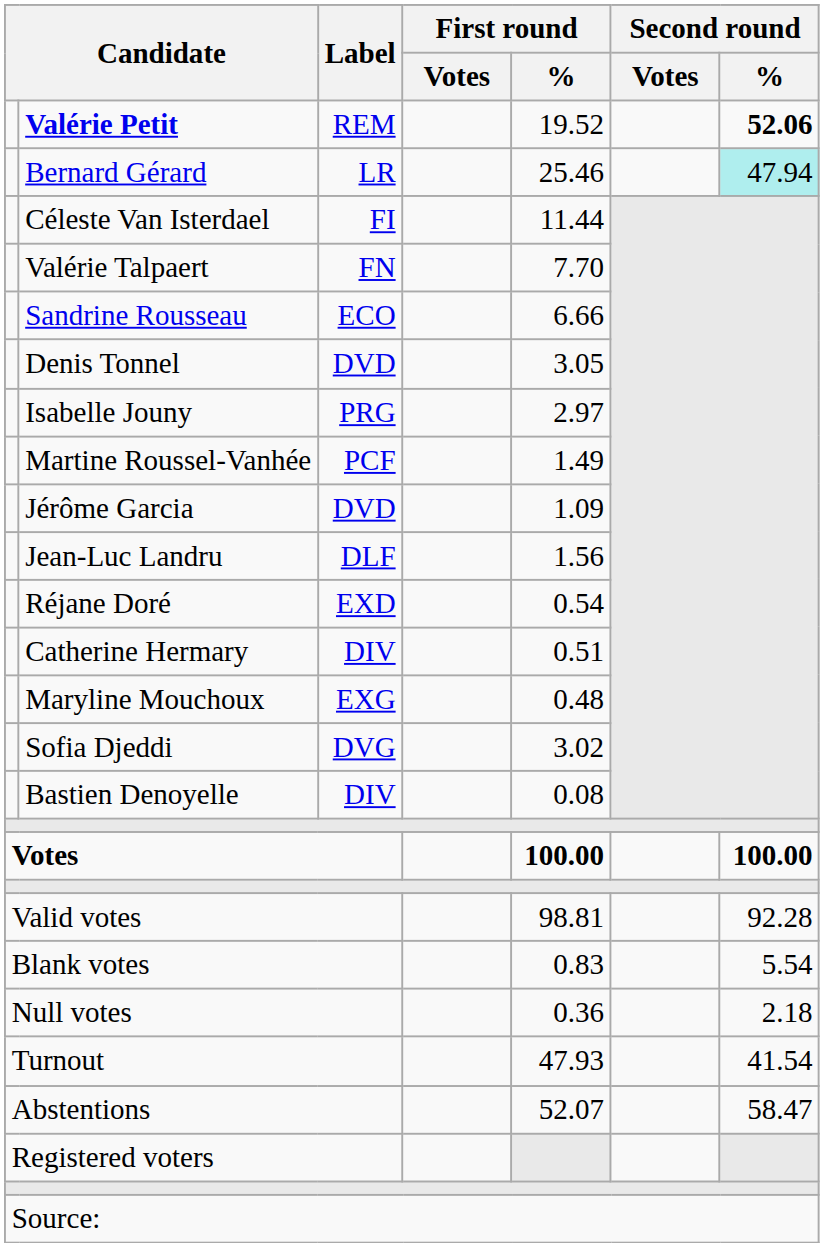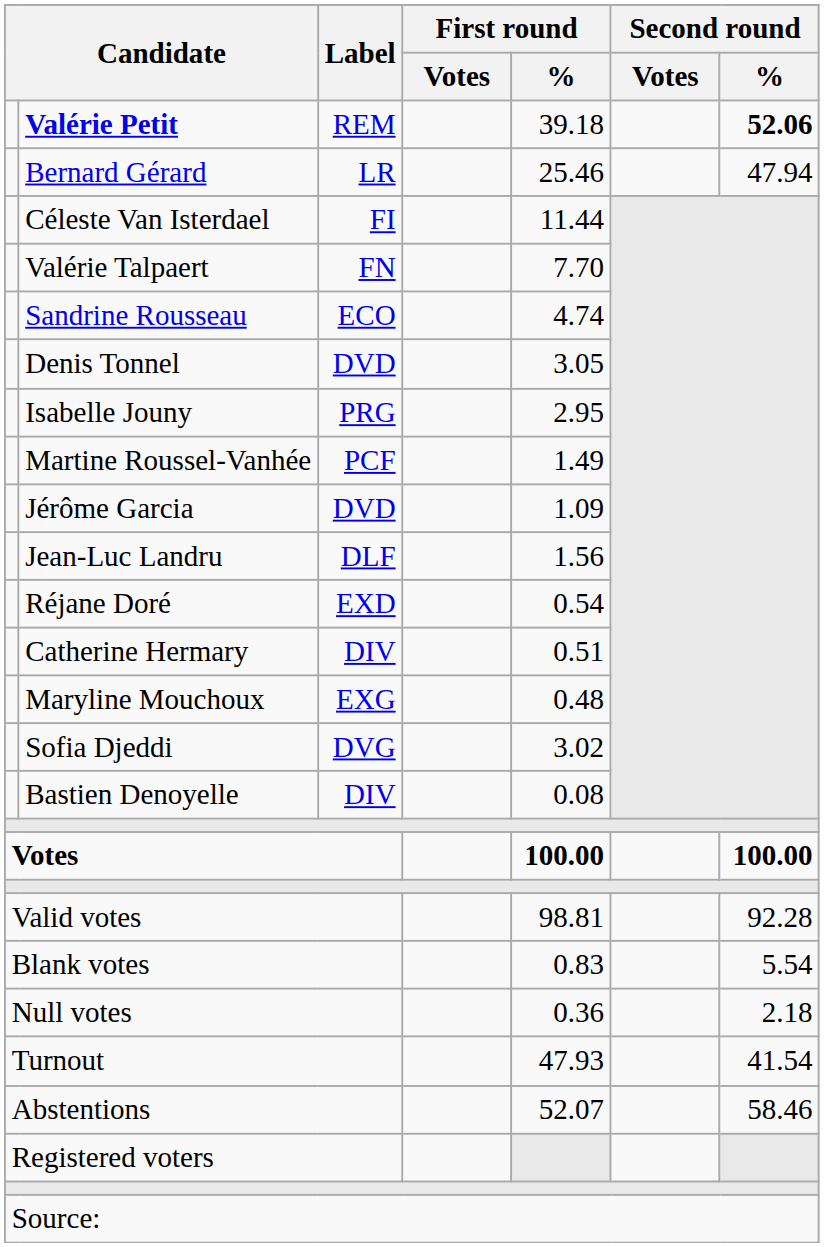Valérie Petit | First round / %: 19.52 -> 39.18
Bernard Gérard | Second round / %: paleturquoise background -> no background
Sandrine Rousseau | First round / %: 6.66 -> 4.74
Isabelle Jouny | First round / %: 2.97 -> 2.95
Abstentions | Second round / %: 58.47 -> 58.46
